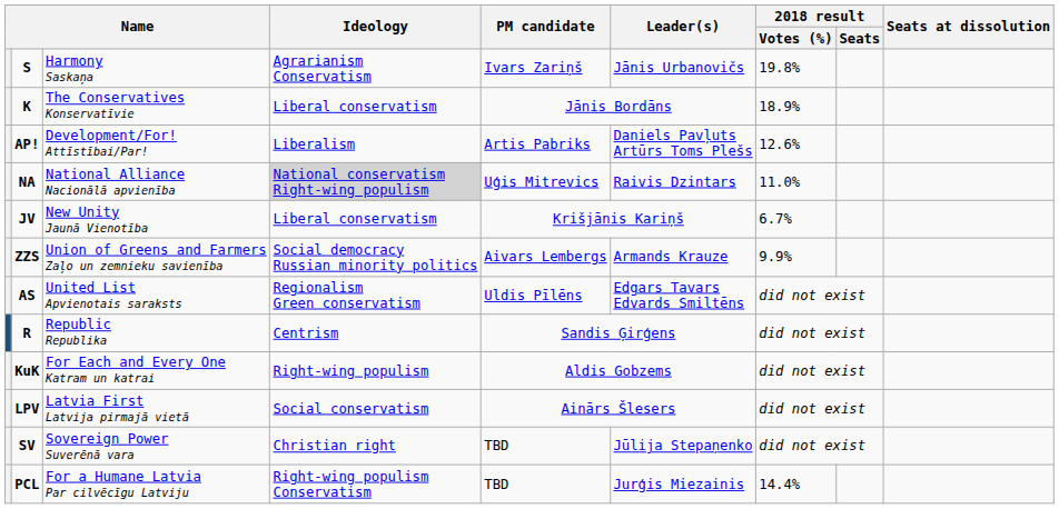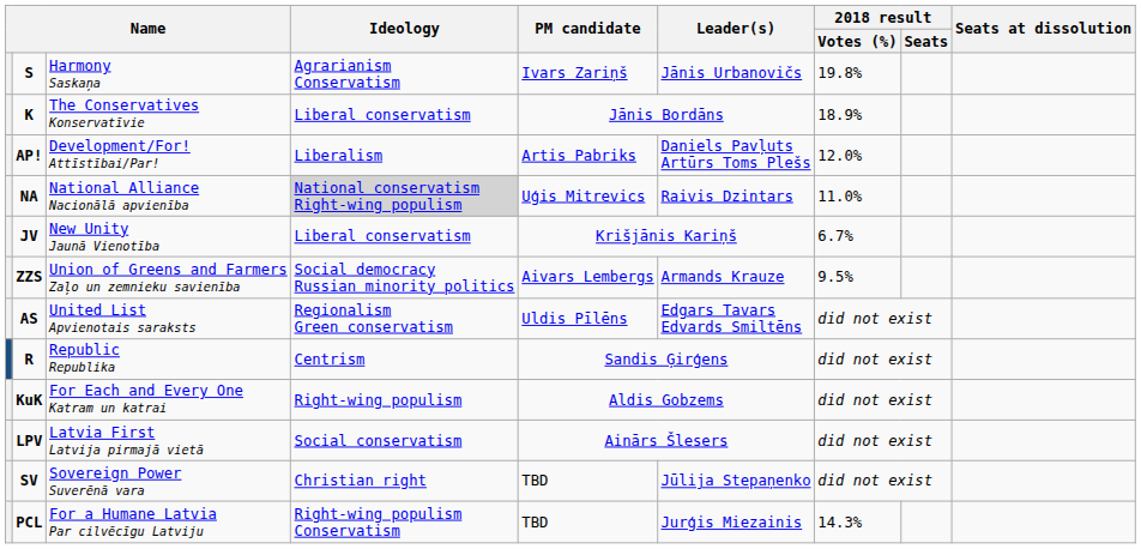AP! | 2018 result / Votes (%): 12.6% -> 12.0%
ZZS | 2018 result / Votes (%): 9.9% -> 9.5%
PCL | 2018 result / Votes (%): 14.4% -> 14.3%
